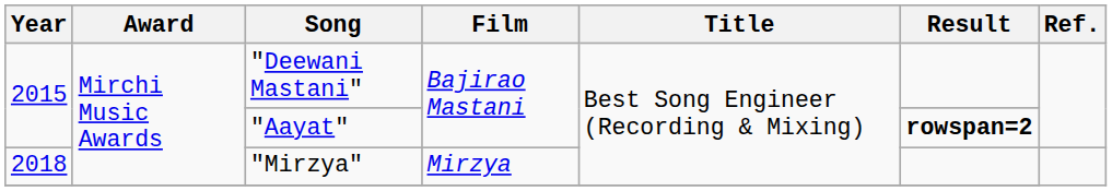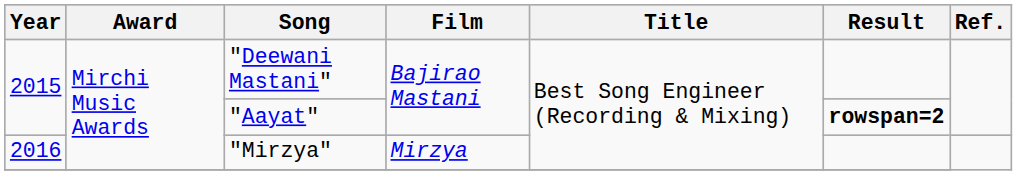"Mirzya" | Year: 2018 -> 2016
